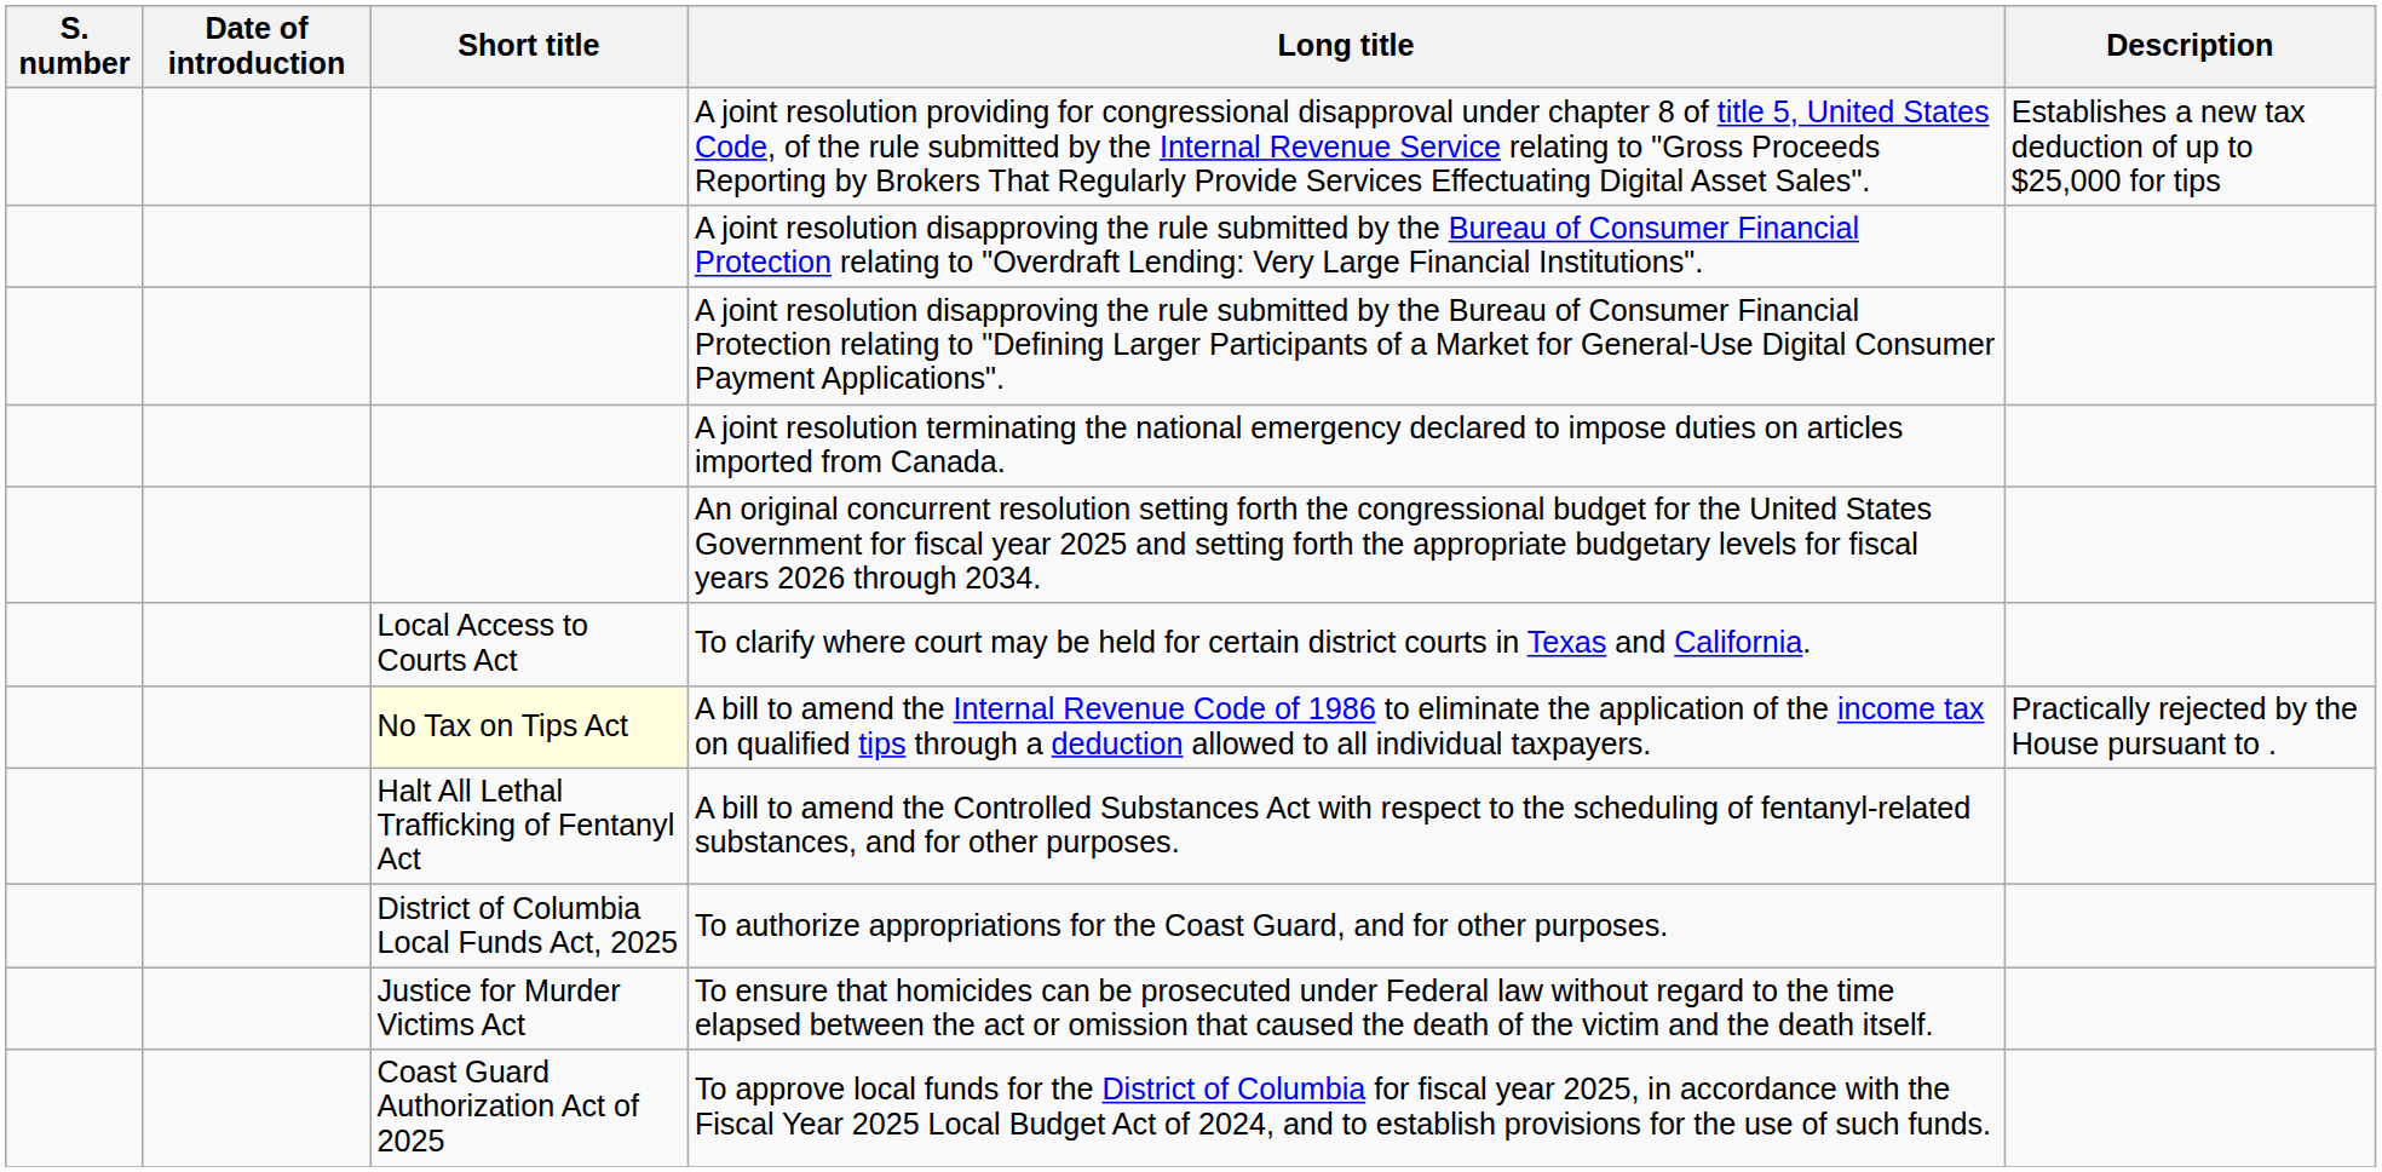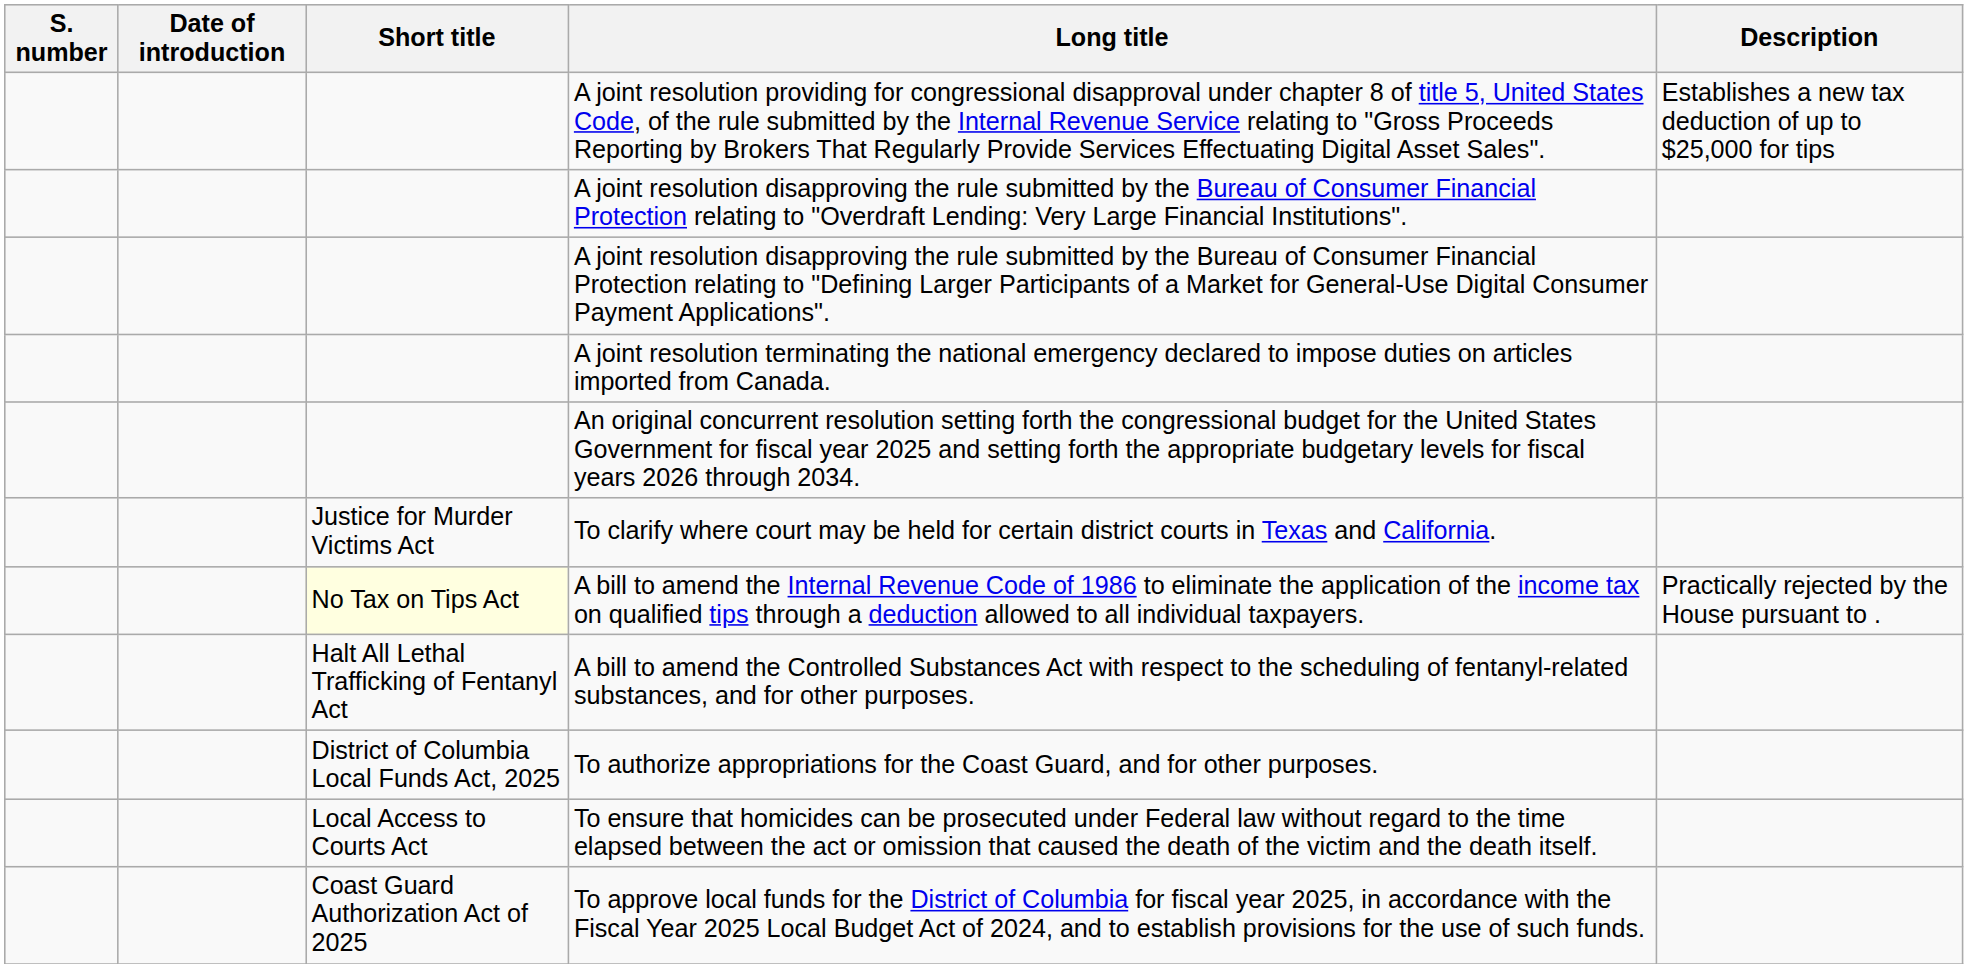row 7 | Short title: Local Access to Courts Act -> Justice for Murder Victims Act
row 11 | Short title: Justice for Murder Victims Act -> Local Access to Courts Act
